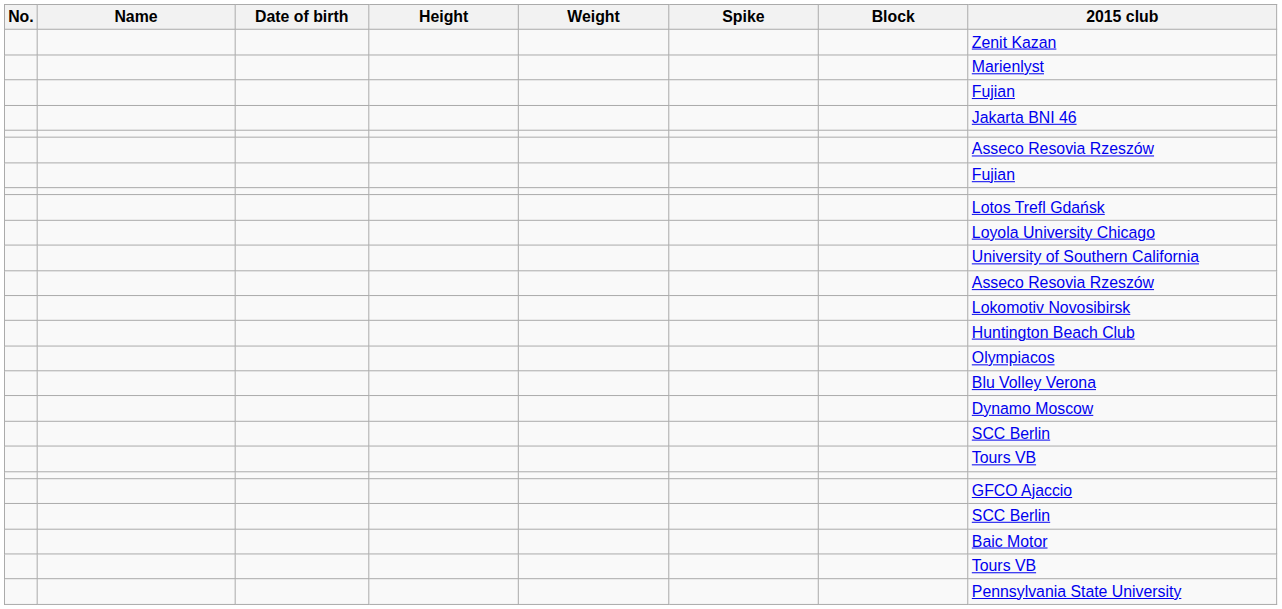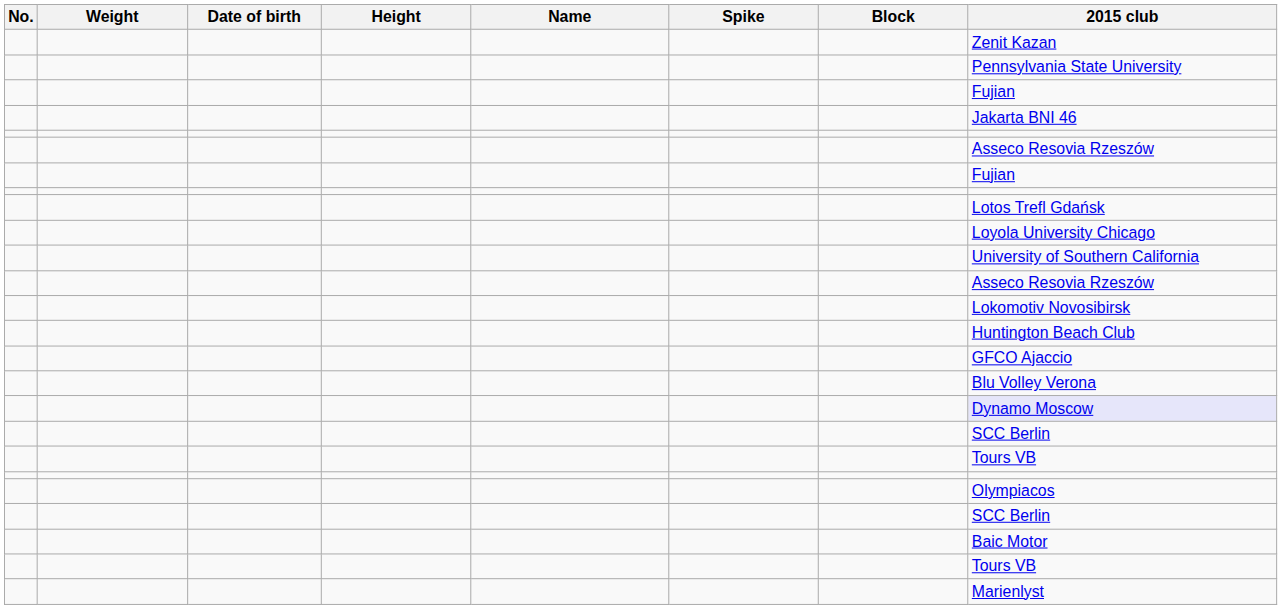columns swapped: Name <-> Weight
row 3 | 2015 club: Marienlyst -> Pennsylvania State University
row 16 | 2015 club: Olympiacos -> GFCO Ajaccio
row 18 | 2015 club: no background -> lavender background
row 22 | 2015 club: GFCO Ajaccio -> Olympiacos
row 26 | 2015 club: Pennsylvania State University -> Marienlyst
